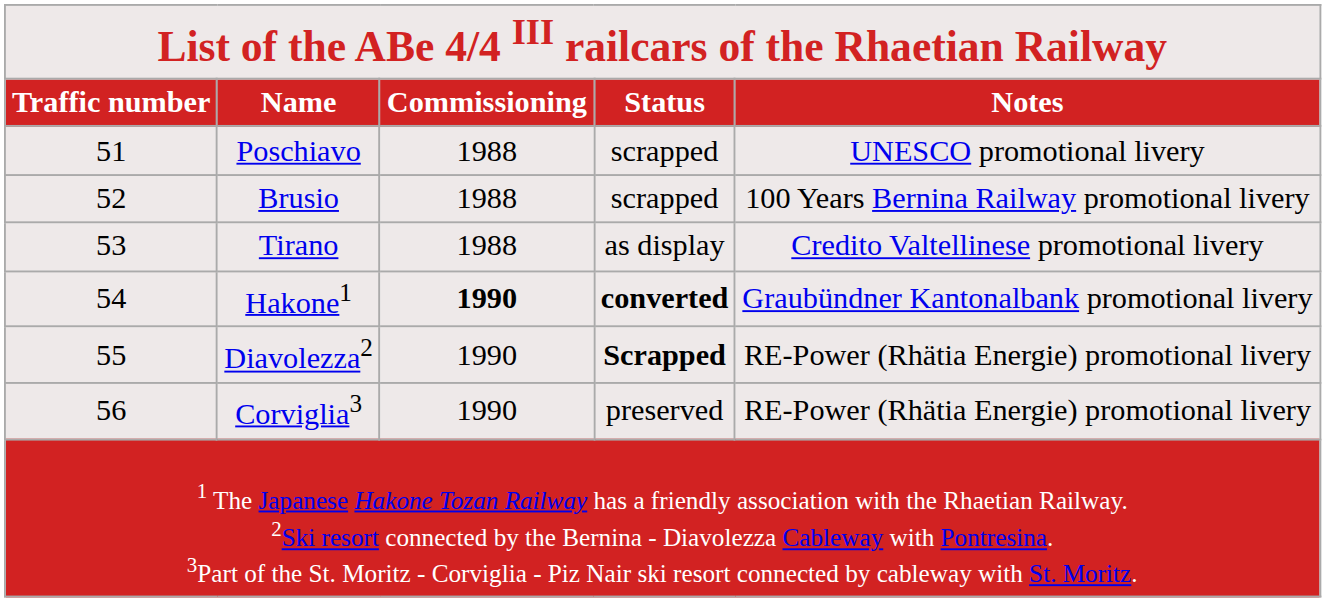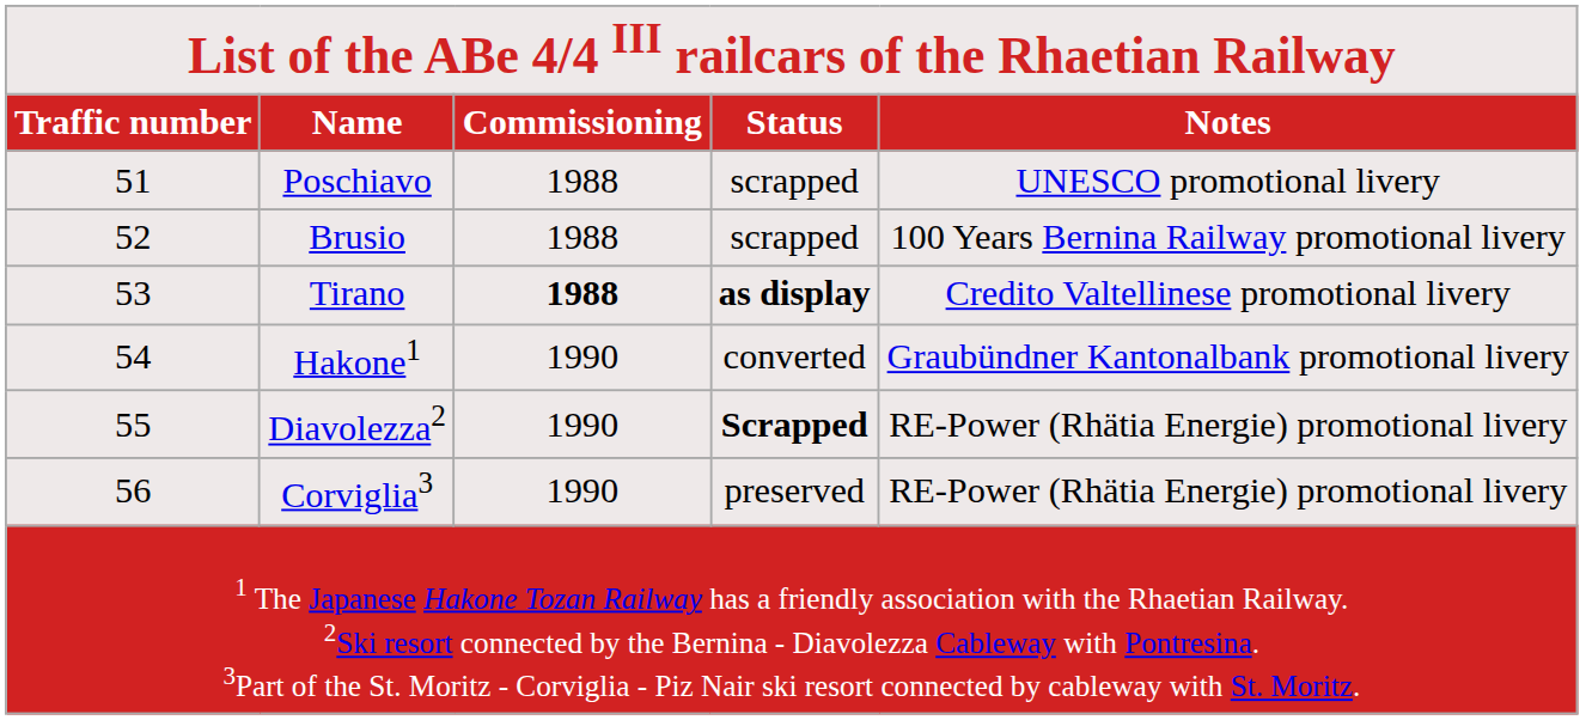Tirano | column 3: normal -> bold
Tirano | column 4: normal -> bold
Hakone1 | column 3: bold -> normal
Hakone1 | column 4: bold -> normal
